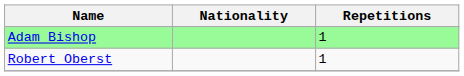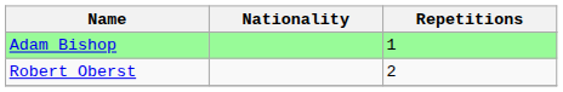Robert Oberst | Repetitions: 1 -> 2
